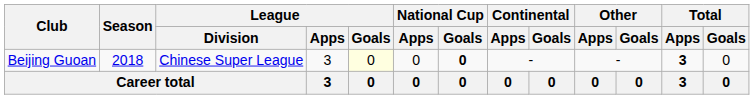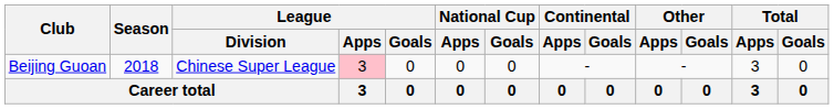Beijing Guoan | League / Apps: no background -> pink background
Beijing Guoan | League / Goals: lightyellow background -> no background
Beijing Guoan | National Cup / Goals: bold -> normal
Beijing Guoan | Total / Apps: bold -> normal
